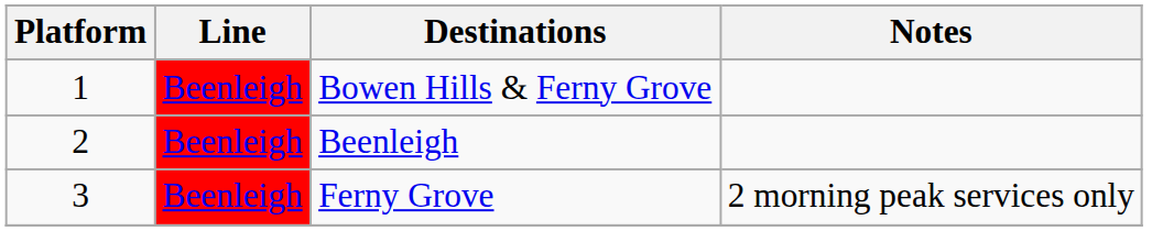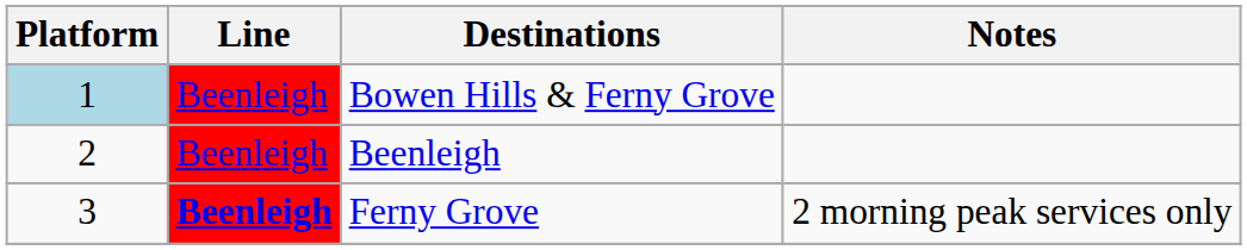Bowen Hills & Ferny Grove | Platform: no background -> lightblue background
Ferny Grove | Line: normal -> bold
